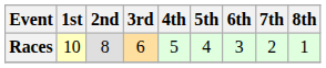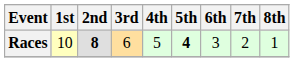Races | 2nd: normal -> bold
Races | 5th: normal -> bold
